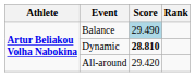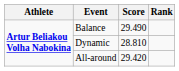Balance | Score: lightblue background -> no background
Dynamic | Score: bold -> normal
